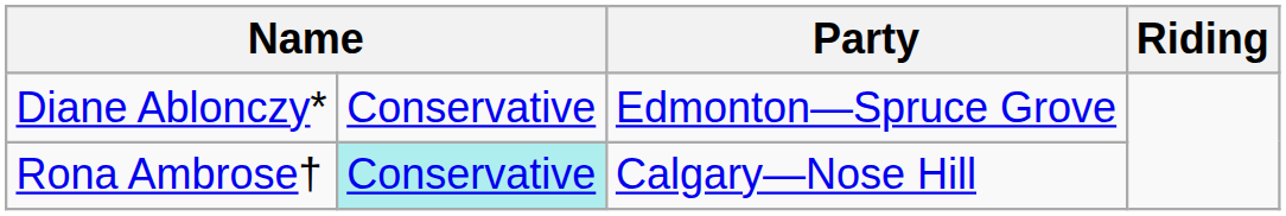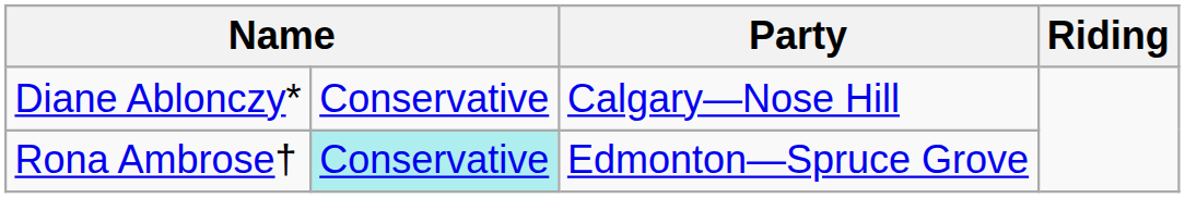Diane Ablonczy* | Party: Edmonton—Spruce Grove -> Calgary—Nose Hill
Rona Ambrose† | Party: Calgary—Nose Hill -> Edmonton—Spruce Grove
